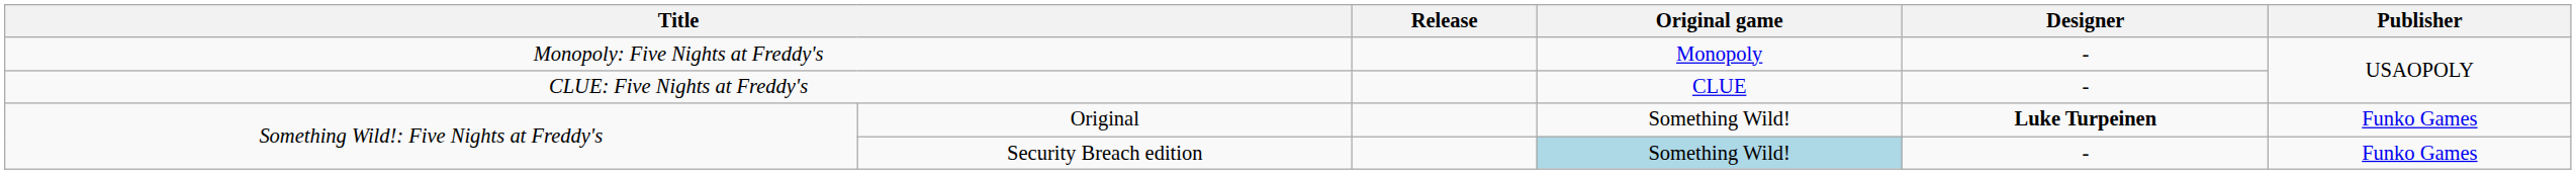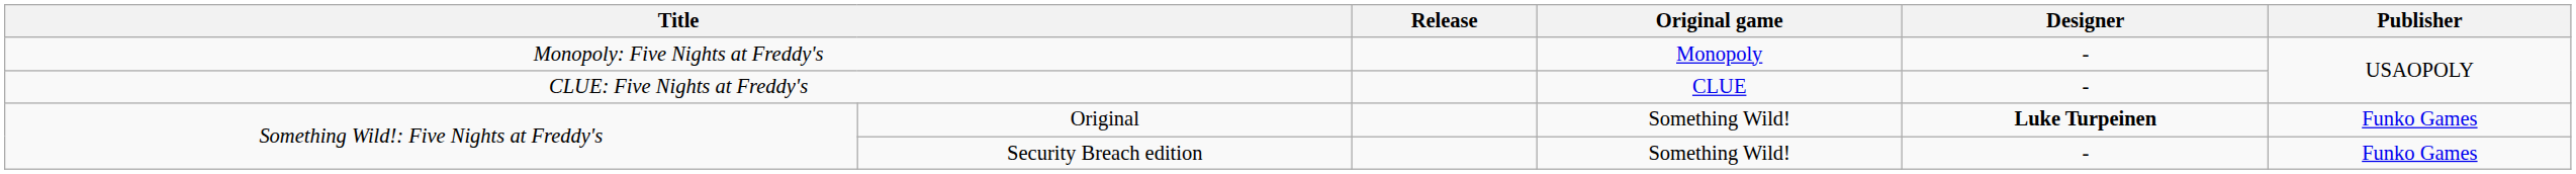Security Breach edition | Original game: lightblue background -> no background
